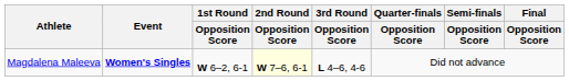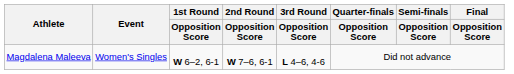Magdalena Maleeva | Event: bold -> normal
Magdalena Maleeva | 2nd Round / Opposition Score: lightyellow background -> no background
